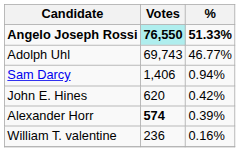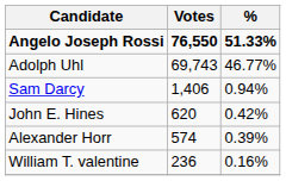Angelo Joseph Rossi | Votes: paleturquoise background -> no background
Alexander Horr | Votes: bold -> normal
